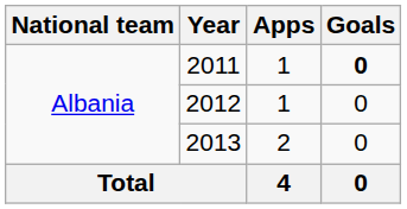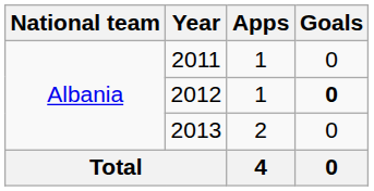2011 | Goals: bold -> normal
2012 | Goals: normal -> bold
